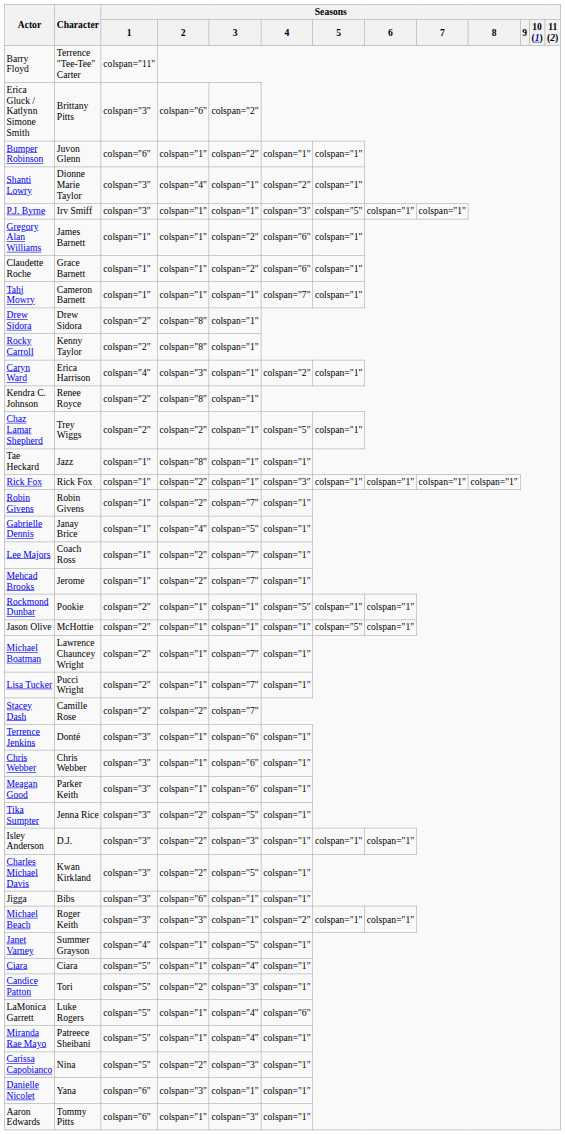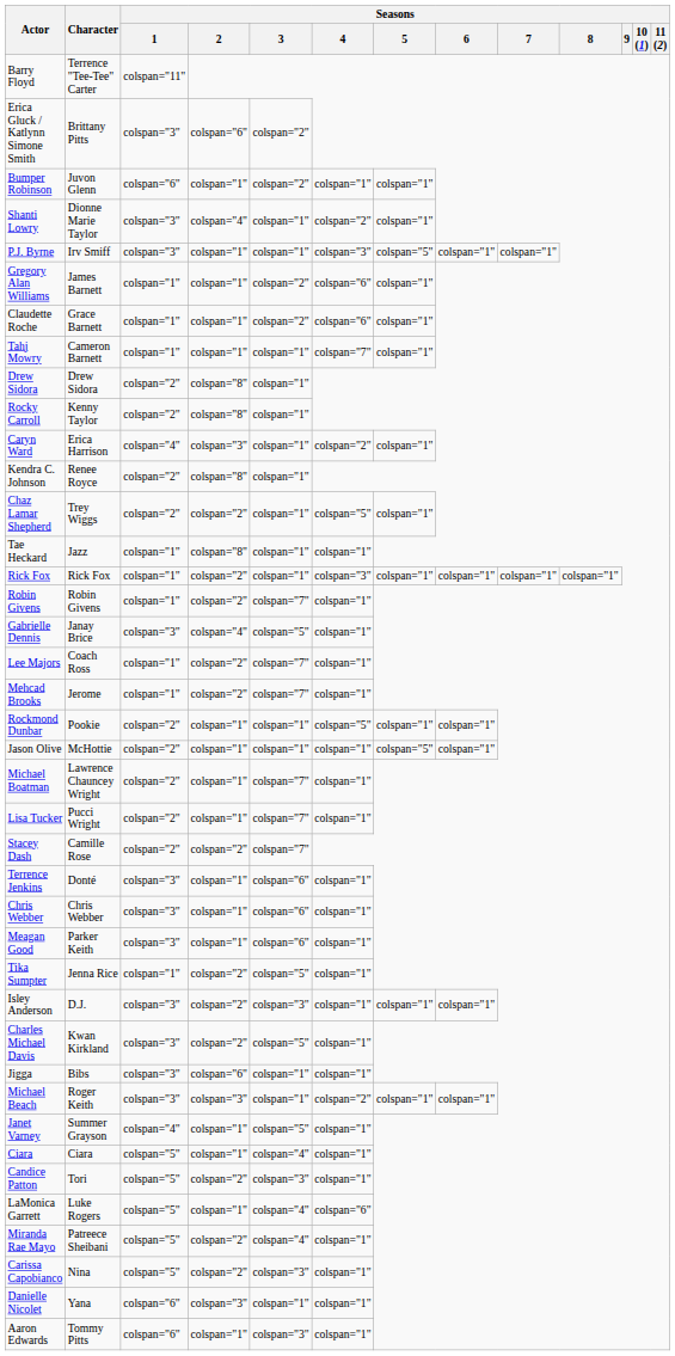Gabrielle Dennis | Seasons / 1: colspan="1" -> colspan="3"
Tika Sumpter | Seasons / 1: colspan="3" -> colspan="1"
Miranda Rae Mayo | Seasons / 2: colspan="1" -> colspan="2"
